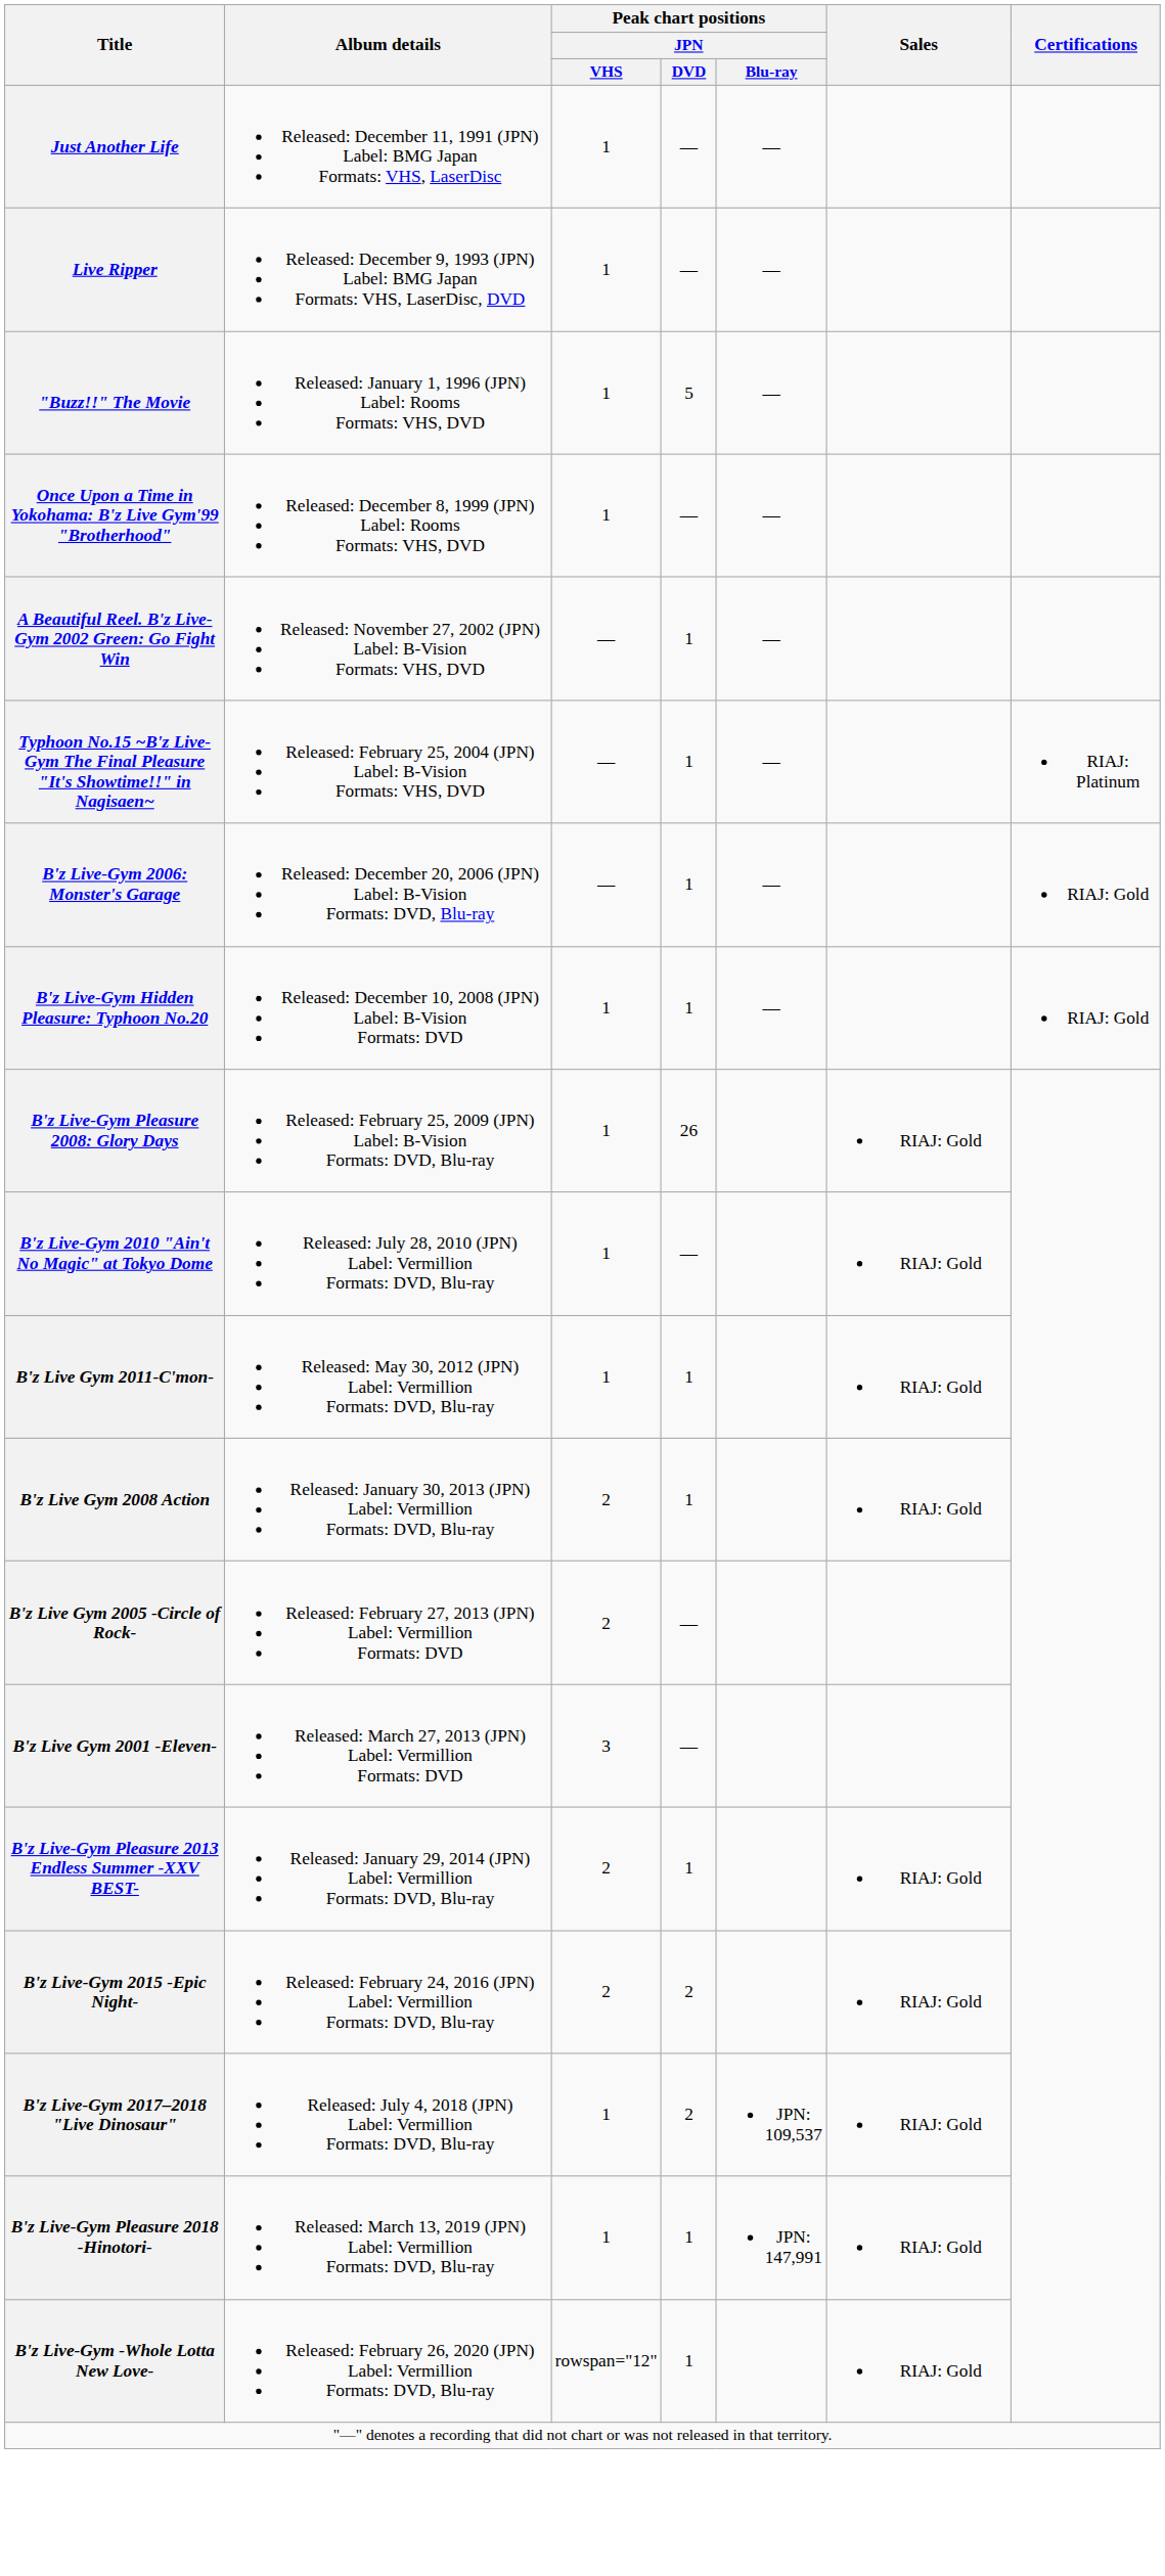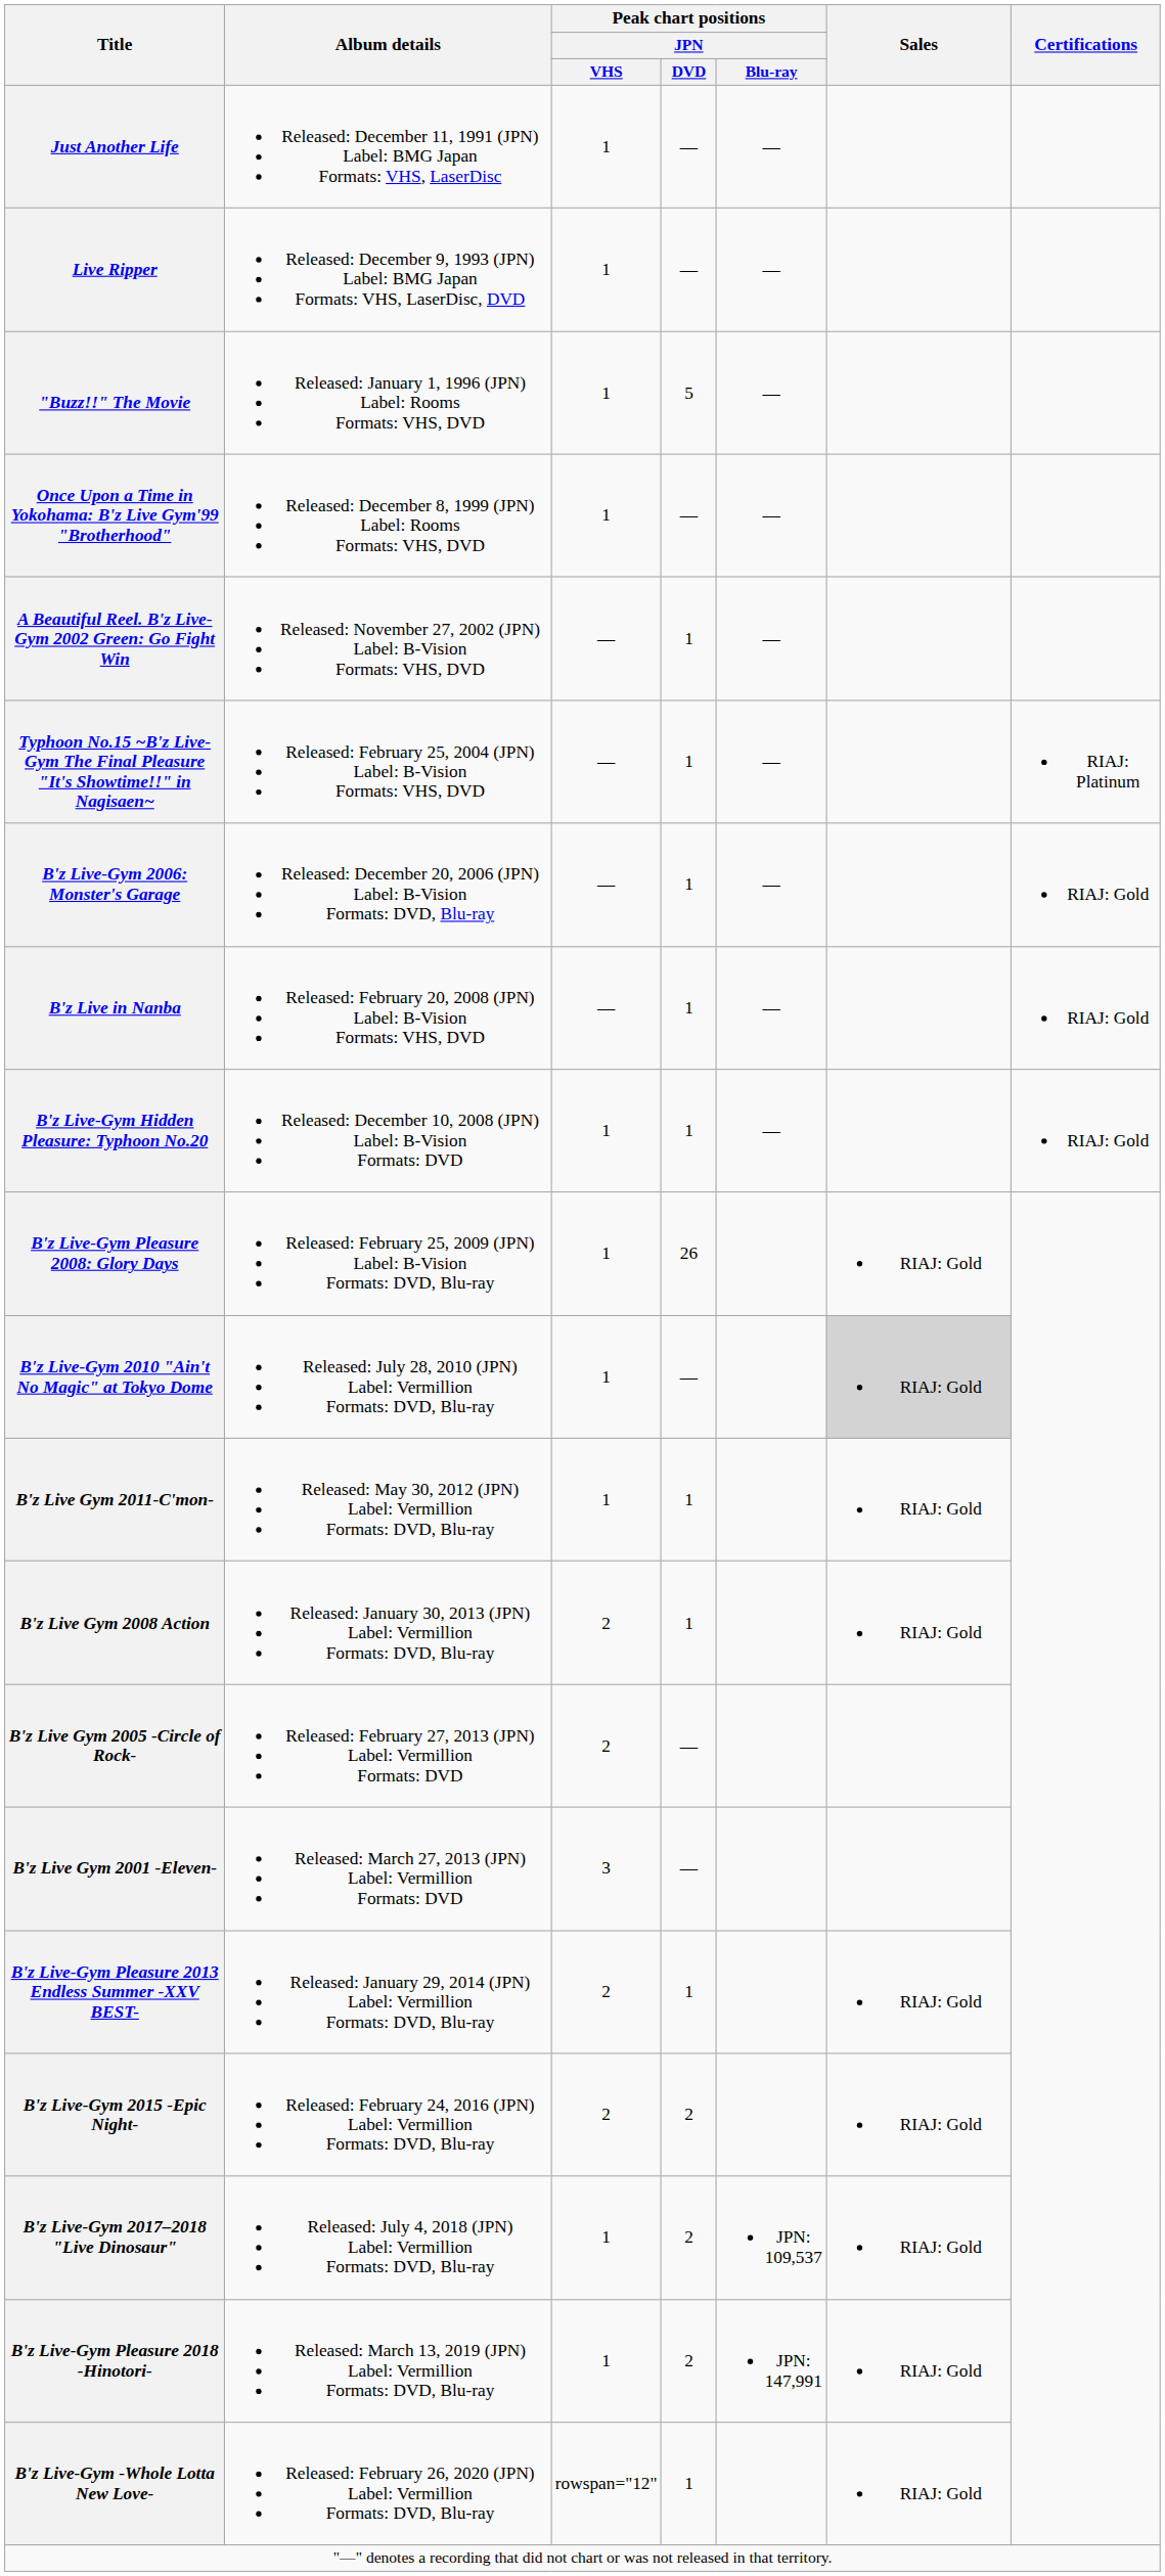+ row: B'z Live in Nanba | Released: February 20, 2008 (JPN) Label: B-Vision Formats: VHS, DVD | — | 1 | — | RIAJ: Gold
B'z Live-Gym 2010 "Ain't No Magic" at Tokyo Dome | Sales: no background -> lightgrey background
B'z Live-Gym Pleasure 2018 -Hinotori- | Peak chart positions / JPN / DVD: 1 -> 2
